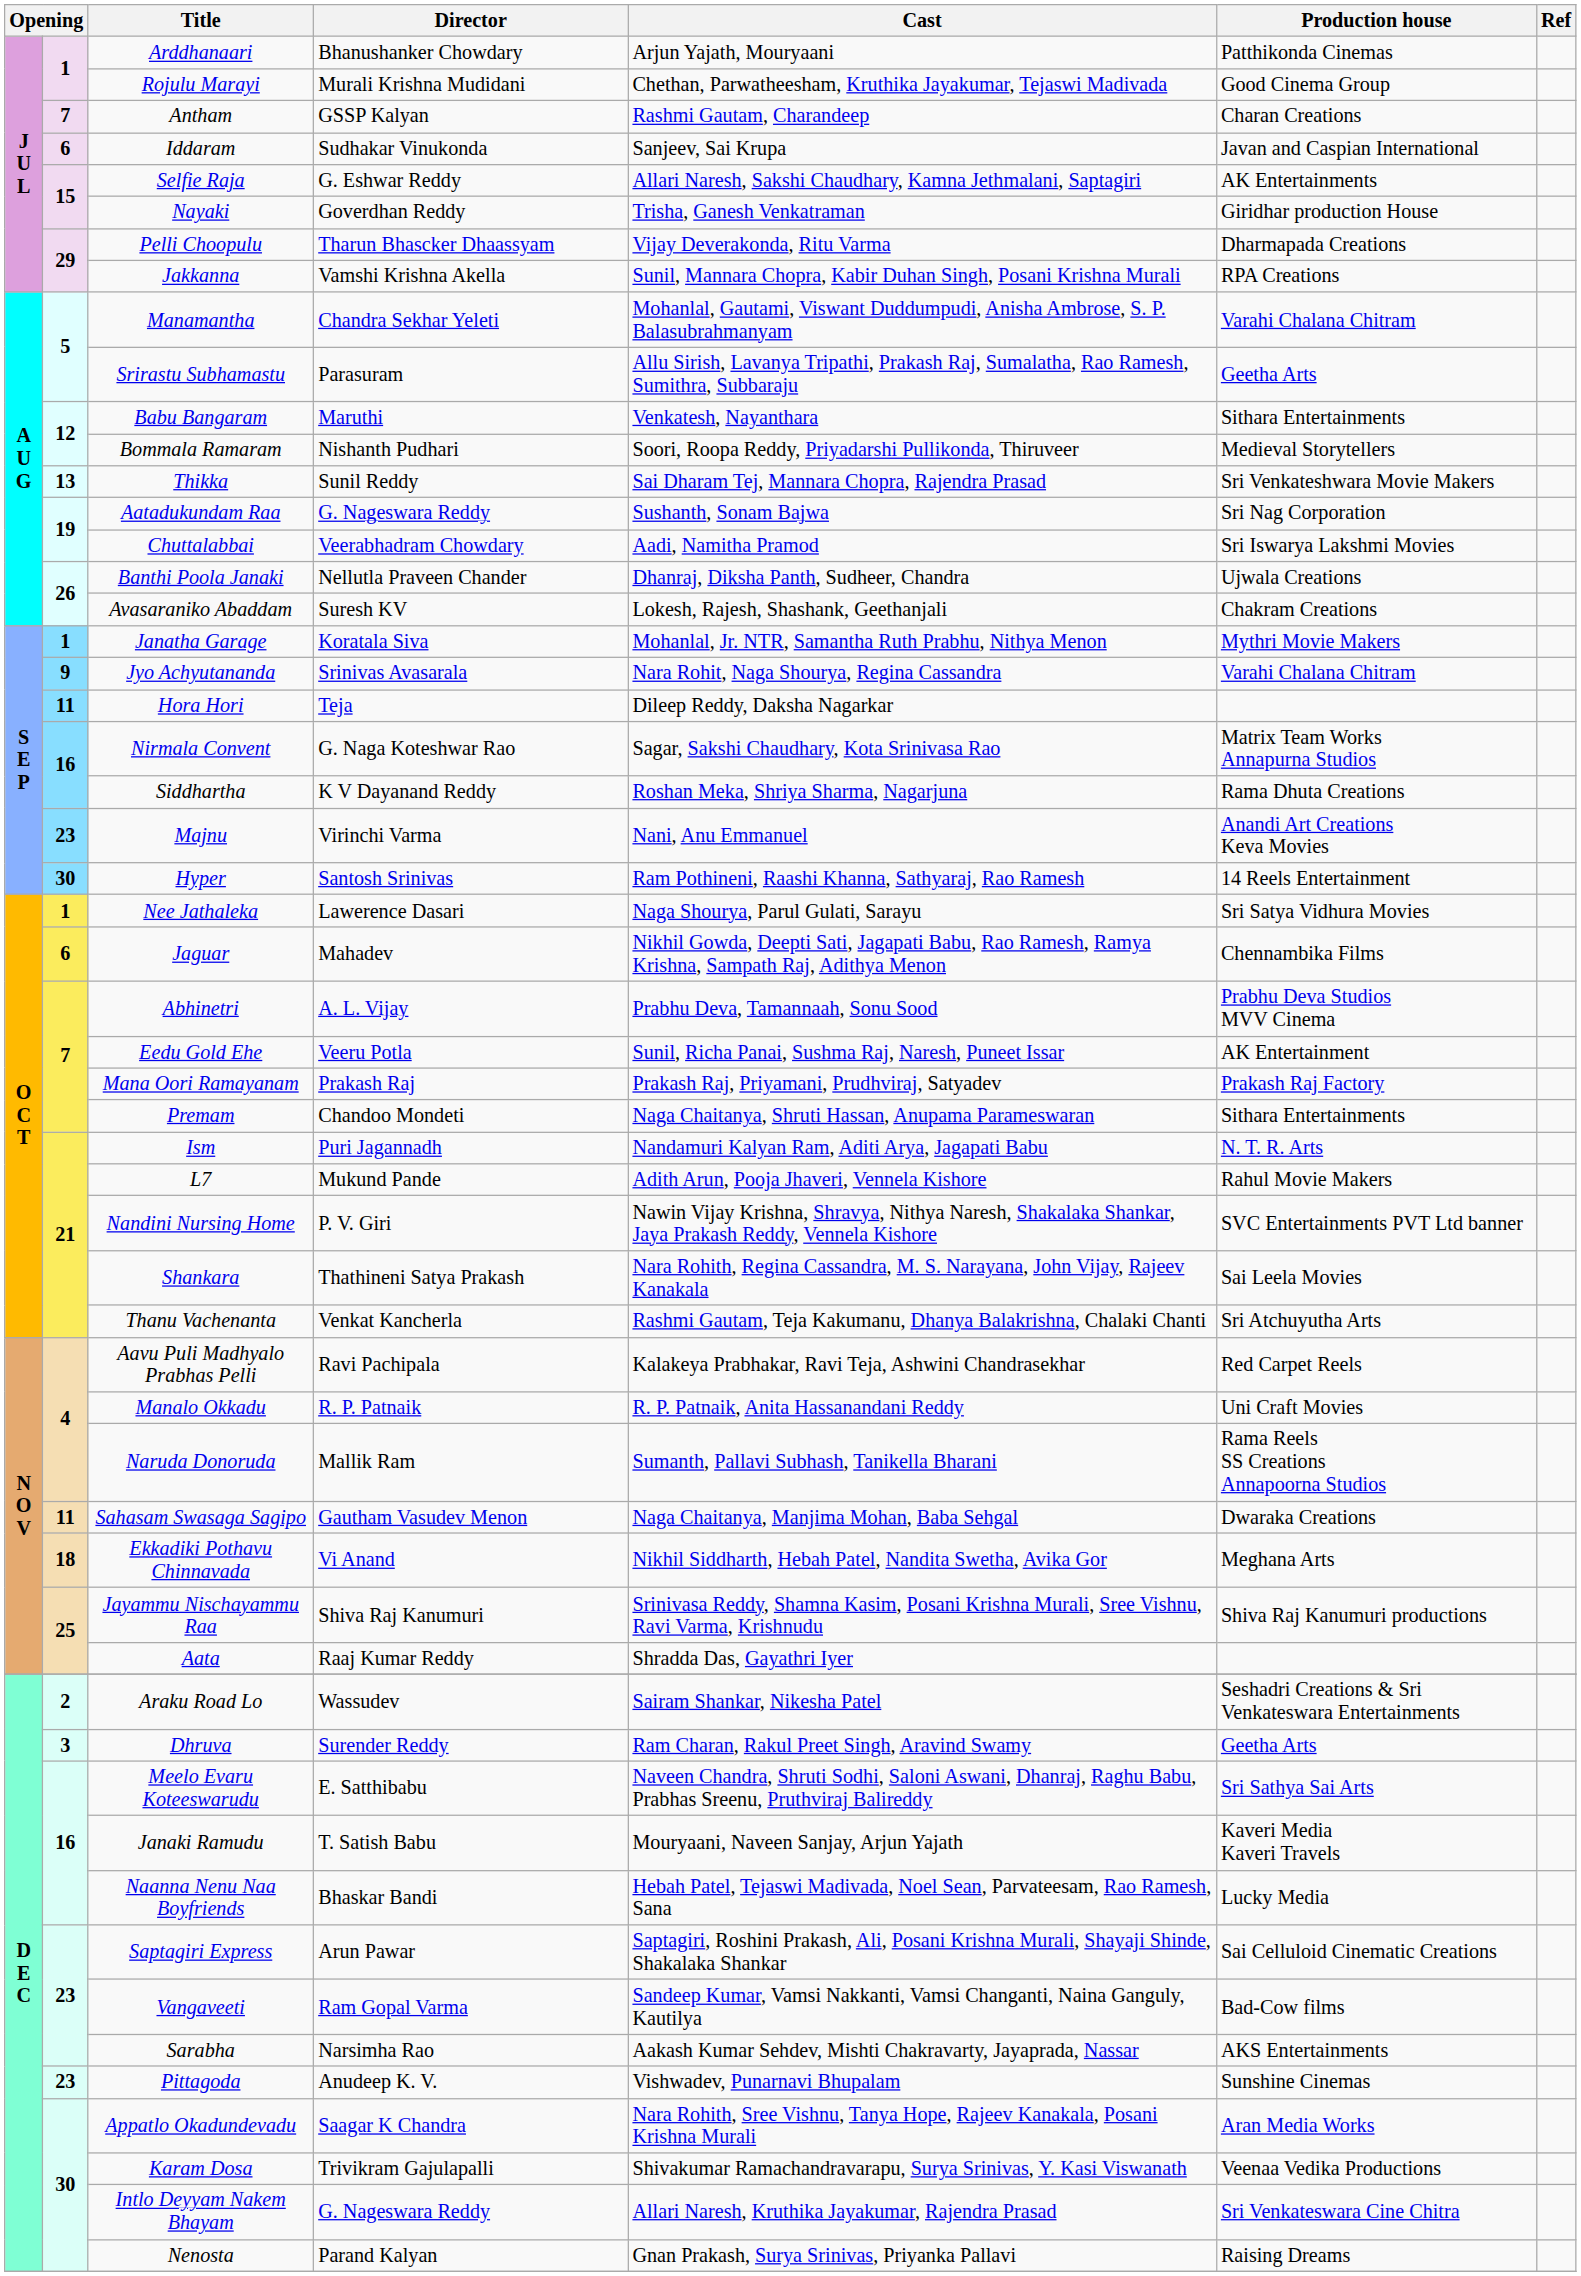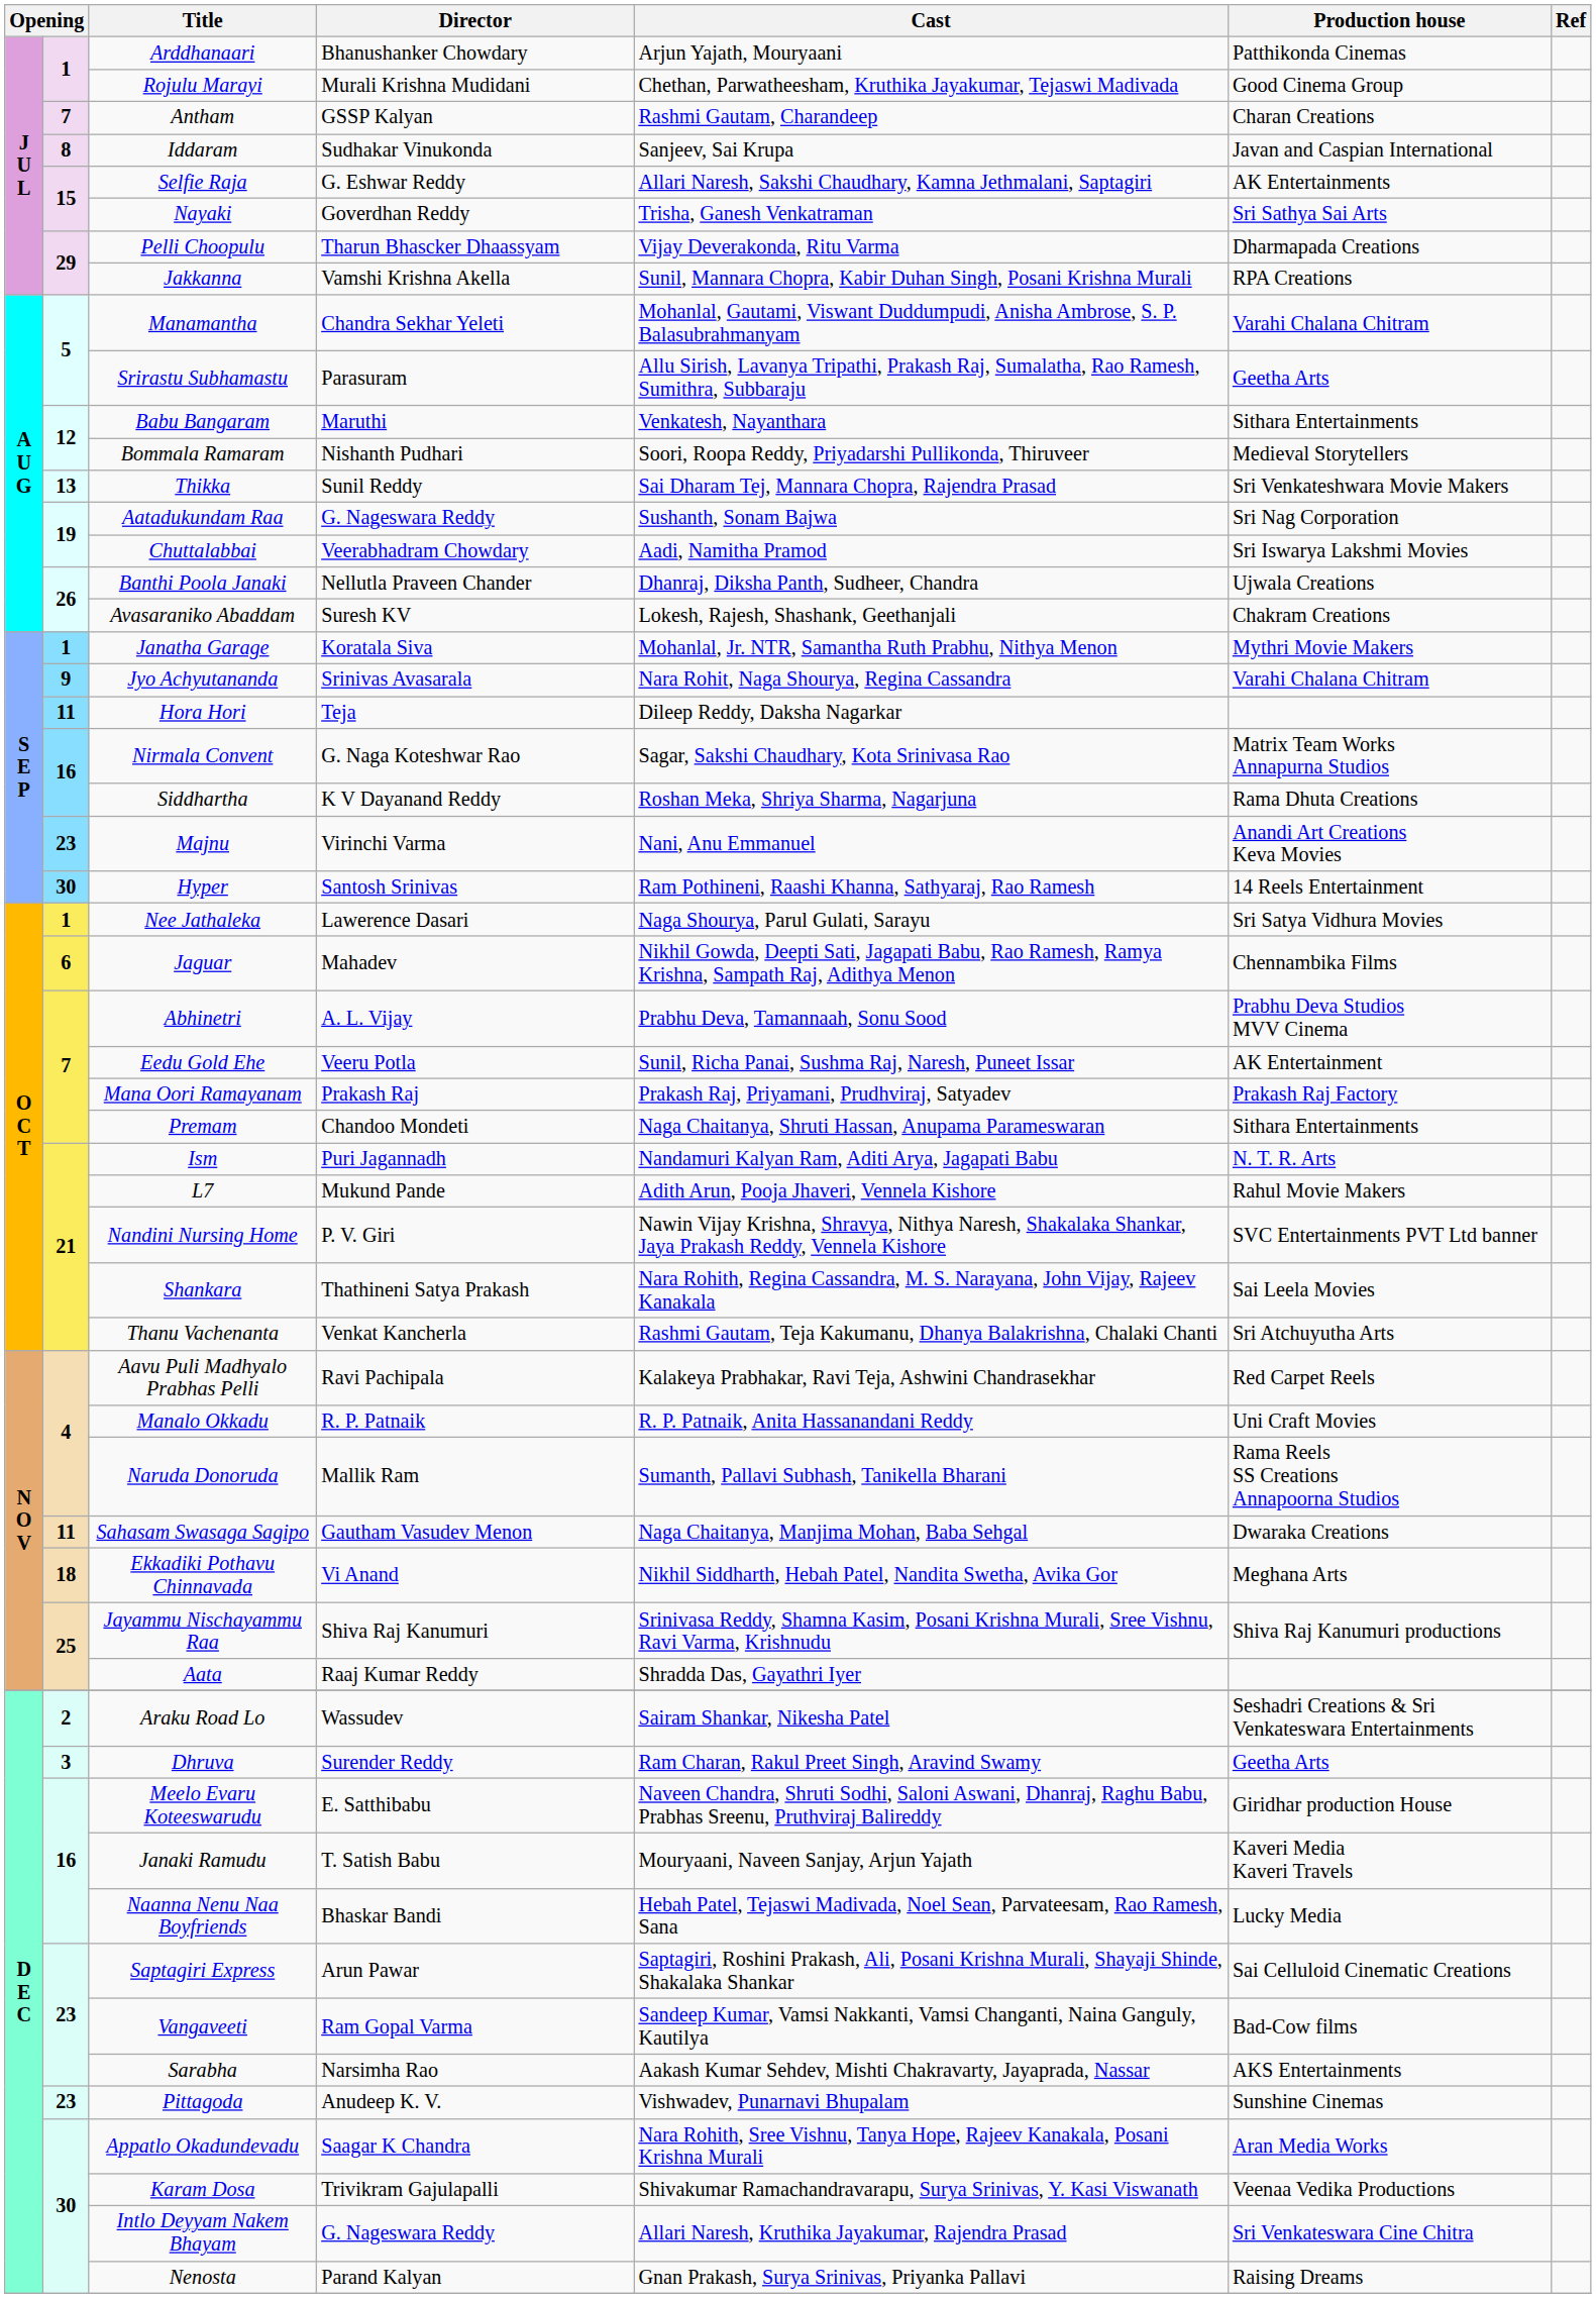Iddaram | column 2: 6 -> 8
Nayaki | Production house: Giridhar production House -> Sri Sathya Sai Arts
Meelo Evaru Koteeswarudu | Production house: Sri Sathya Sai Arts -> Giridhar production House
